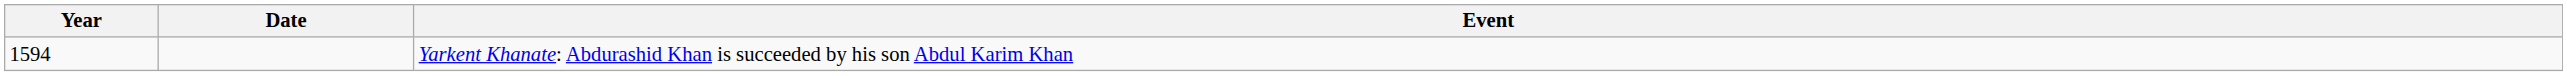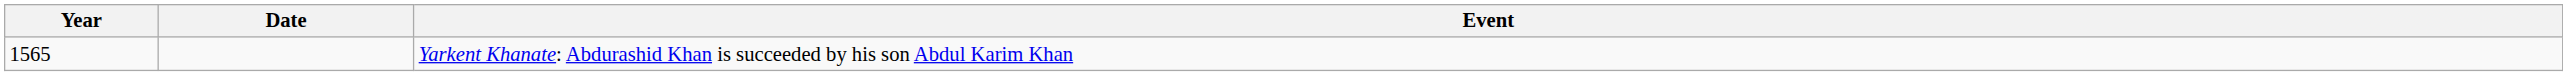row 2 | Year: 1594 -> 1565
